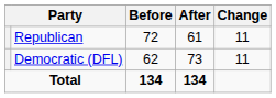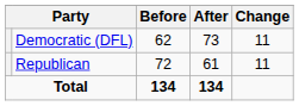rows swapped: Democratic (DFL) <-> Republican
